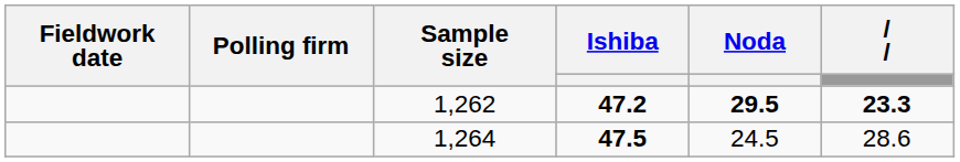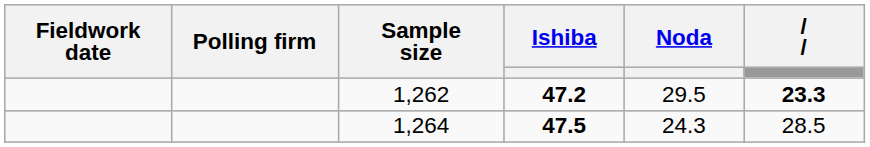1,262 | Noda: bold -> normal
1,264 | Noda: 24.5 -> 24.3
1,264 | column 6: 28.6 -> 28.5
